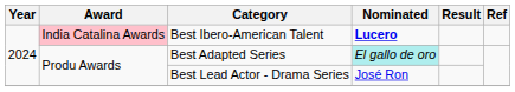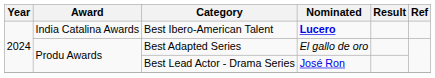Best Ibero-American Talent | Award: pink background -> no background
Best Adapted Series | Nominated: paleturquoise background -> no background
